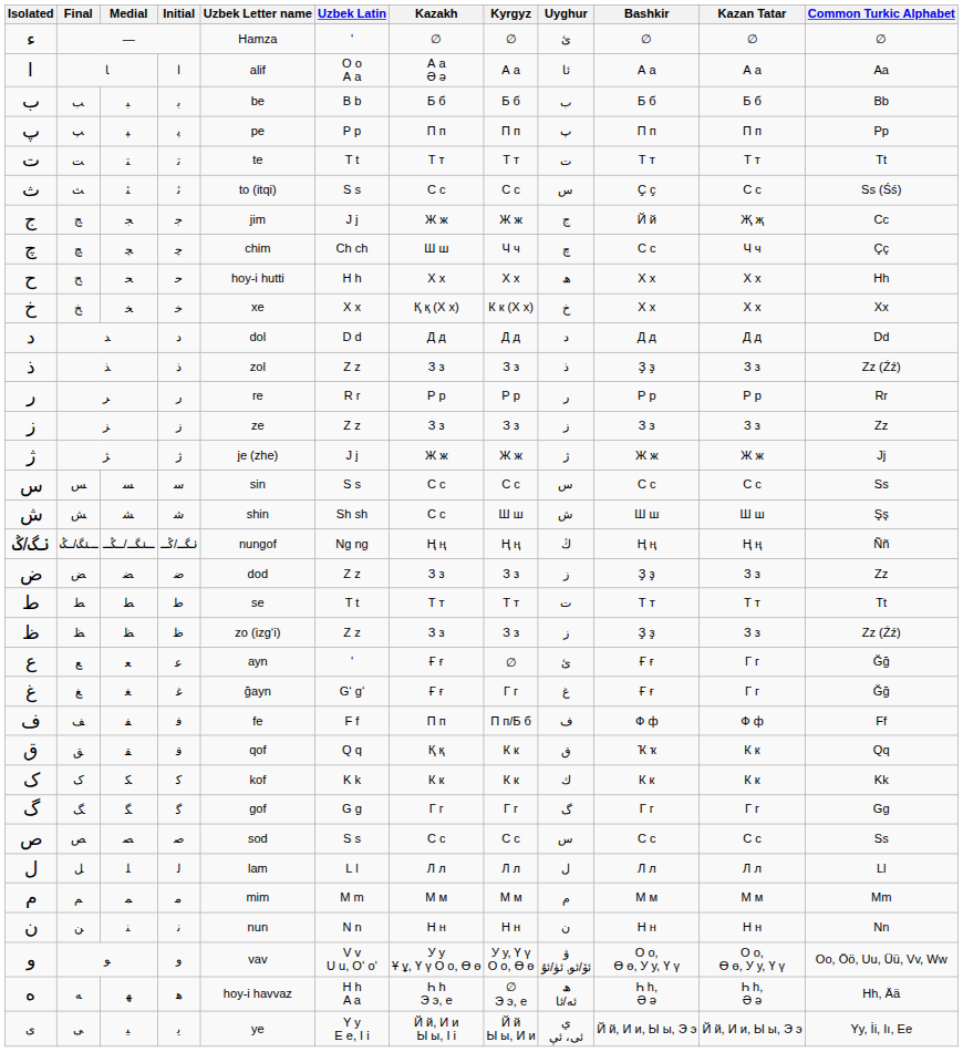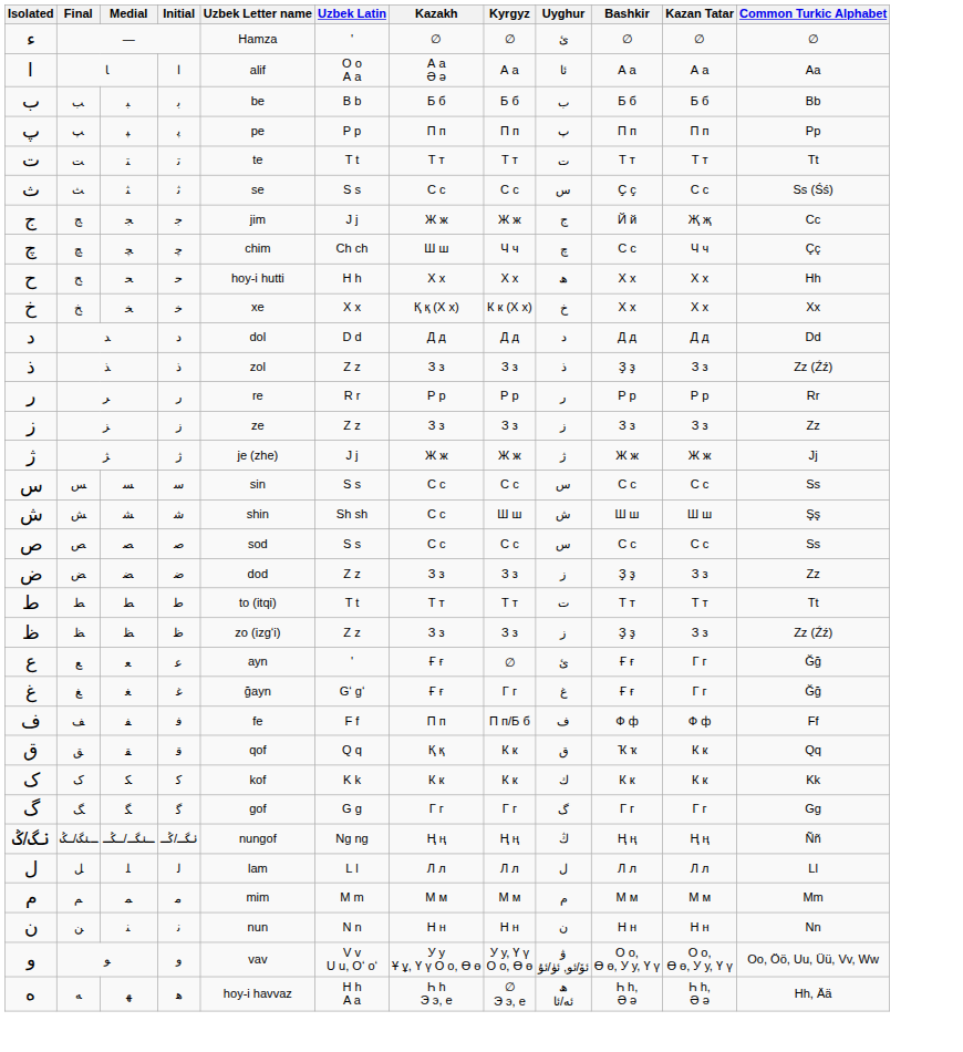ﺙ | Uzbek Letter name: to (itqi) -> se
rows swapped: ﺹ <-> نگ/ݣ
ﻁ | Uzbek Letter name: se -> to (itqi)
- row: ﻯ | ﻰ | ﻴ | ﻳ | ye | Y y Е e, I i | Й й, И и Ы ы, І і | Й й Ы ы, И и | ي ئى، ئې | Й й, И и, Ы ы, Э э | Й й, И и, Ы ы, Э э | Yy, İi, Iı, Ee
